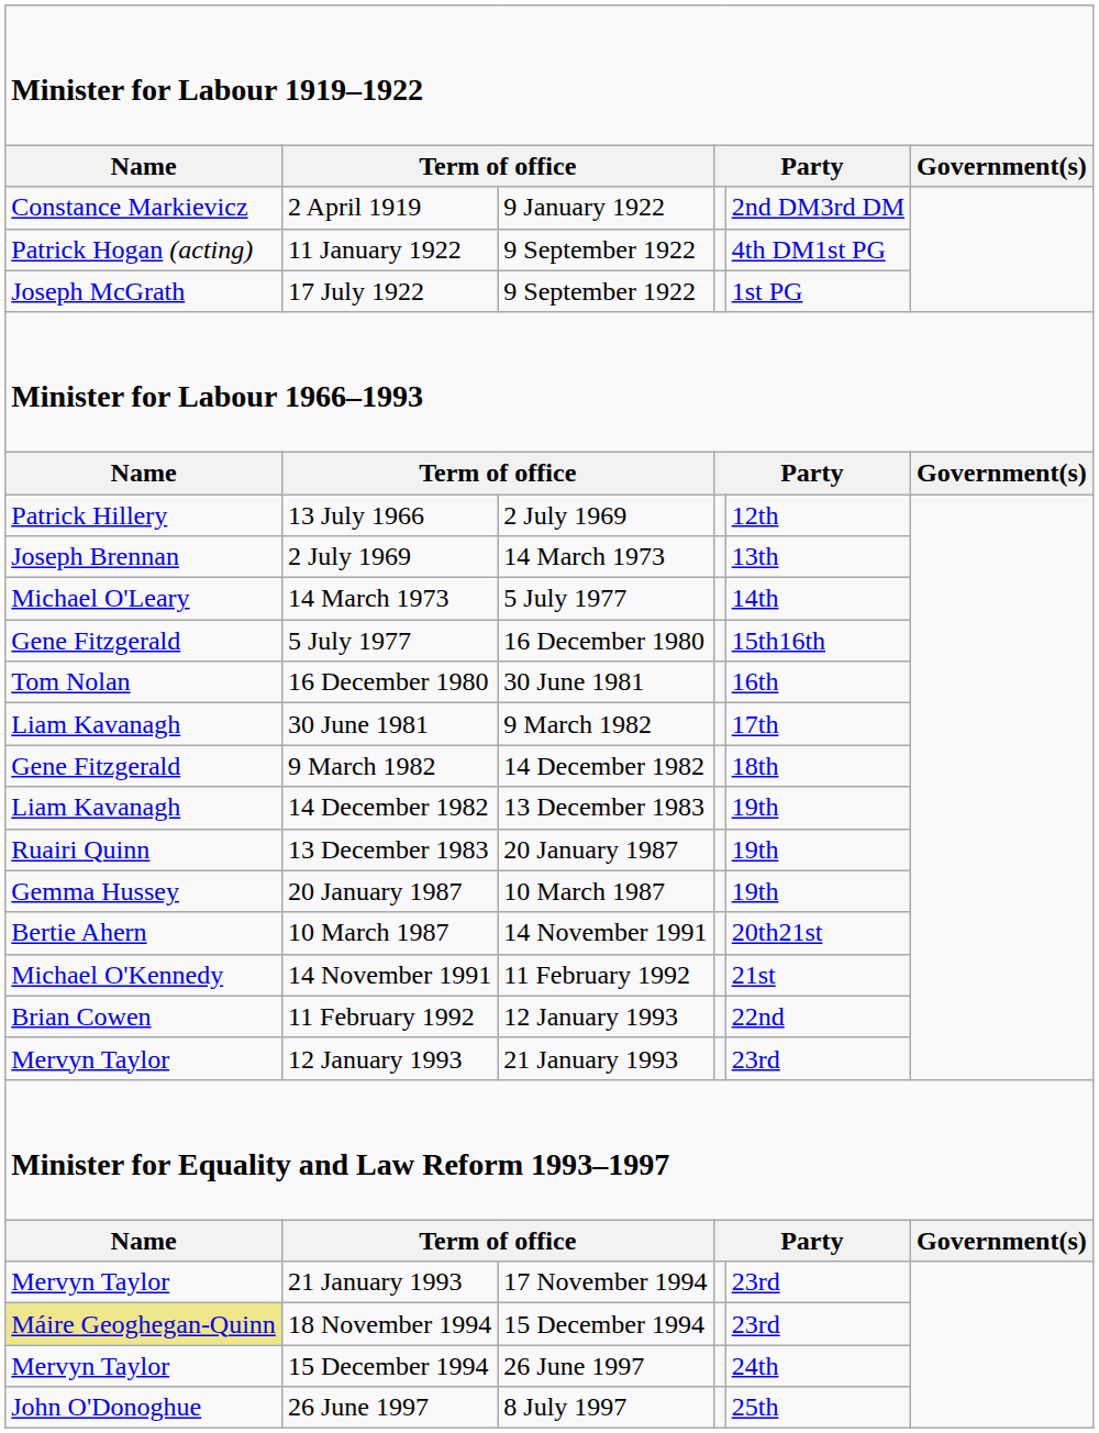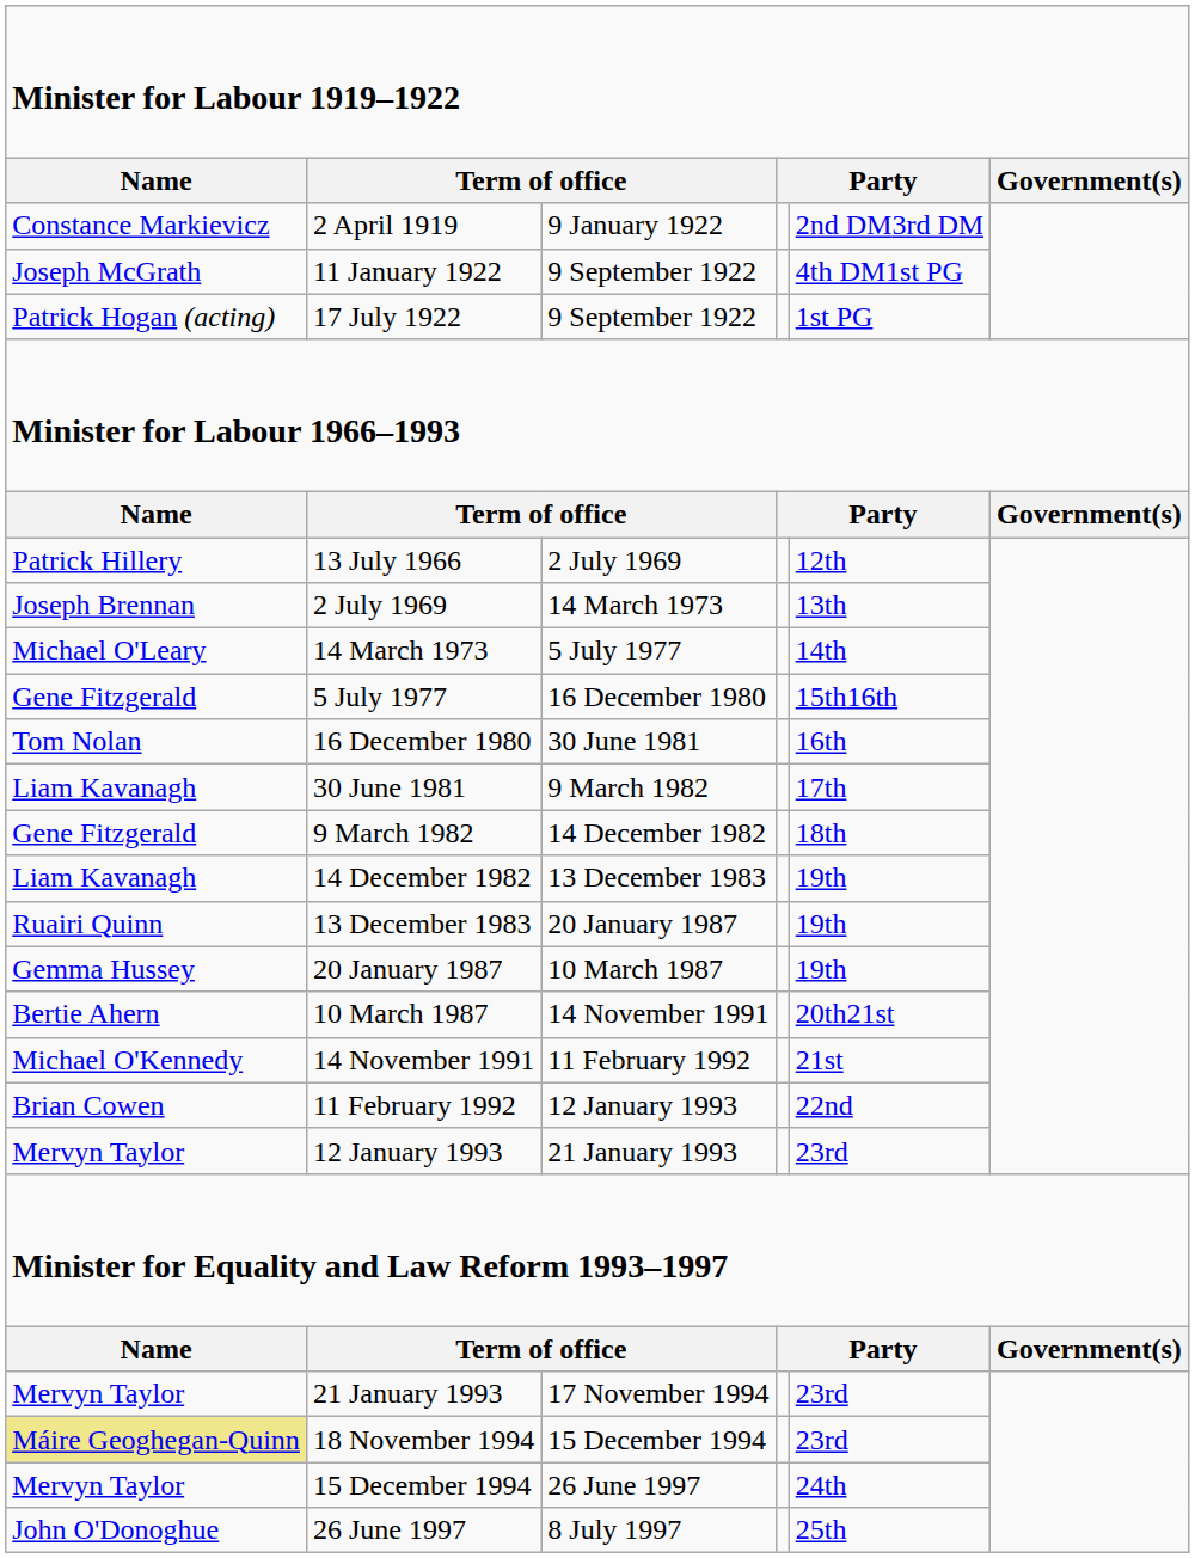11 January 1922 | column 1: Patrick Hogan (acting) -> Joseph McGrath
17 July 1922 | column 1: Joseph McGrath -> Patrick Hogan (acting)
